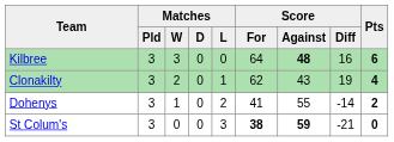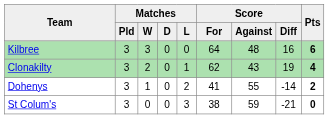Kilbree | Score / Against: bold -> normal
St Colum's | Score / For: bold -> normal
St Colum's | Score / Against: bold -> normal
